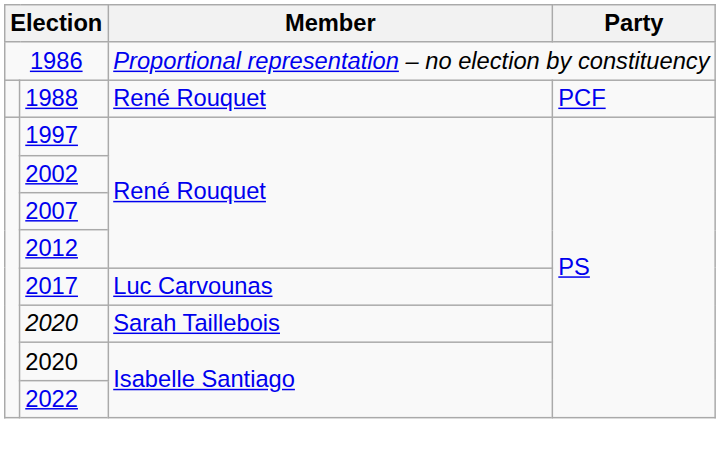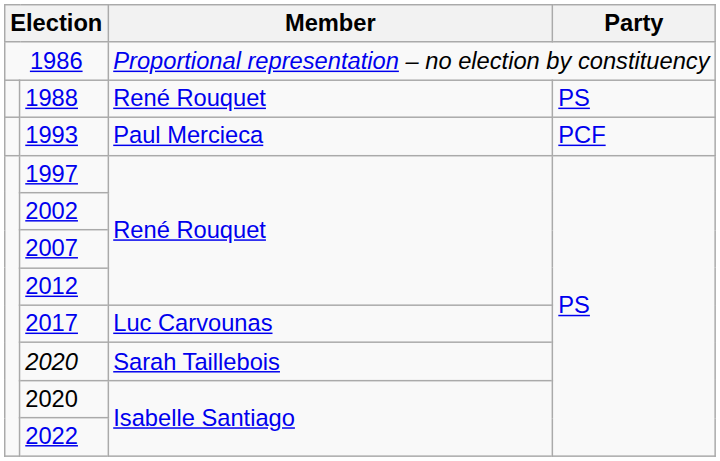1988 | Party: PCF -> PS
+ row: 1993 | Paul Mercieca | PCF
